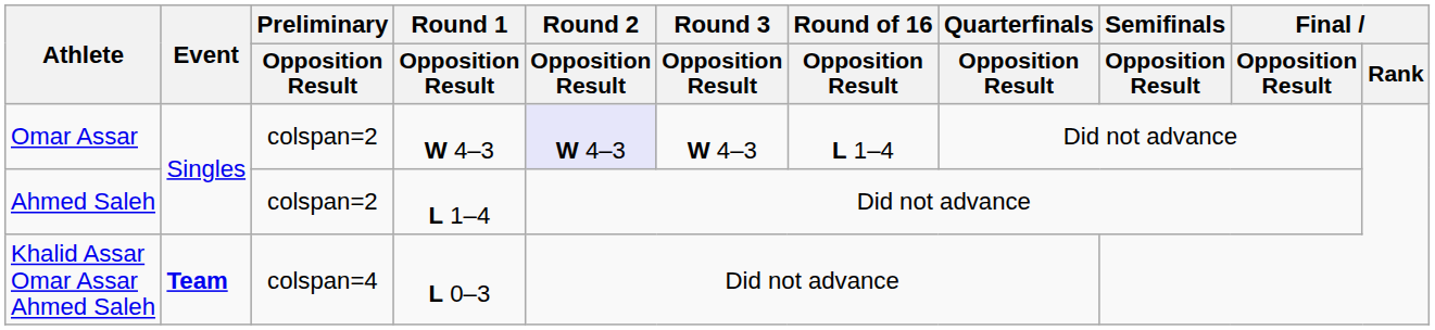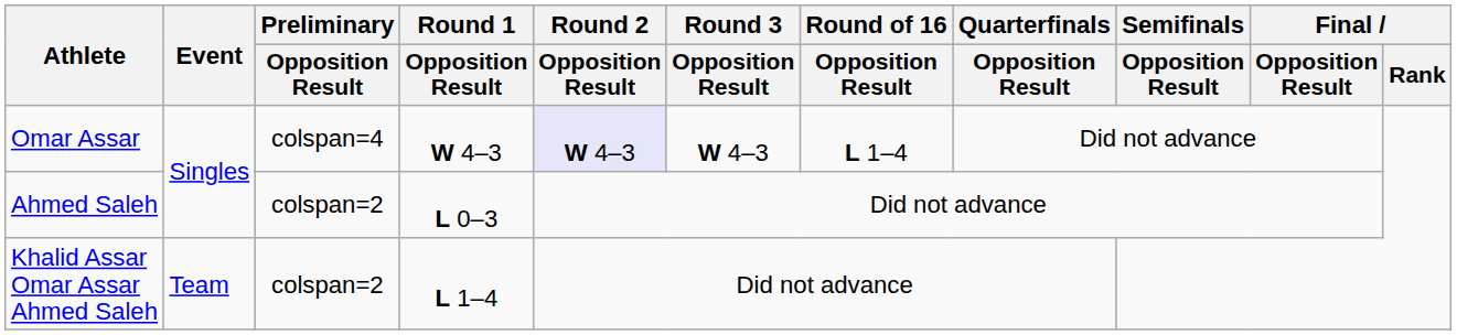Omar Assar | Preliminary / Opposition Result: colspan=2 -> colspan=4
Ahmed Saleh | Round 1 / Opposition Result: L 1–4 -> L 0–3
Khalid Assar Omar Assar Ahmed Saleh | Event: bold -> normal
Khalid Assar Omar Assar Ahmed Saleh | Preliminary / Opposition Result: colspan=4 -> colspan=2
Khalid Assar Omar Assar Ahmed Saleh | Round 1 / Opposition Result: L 0–3 -> L 1–4
